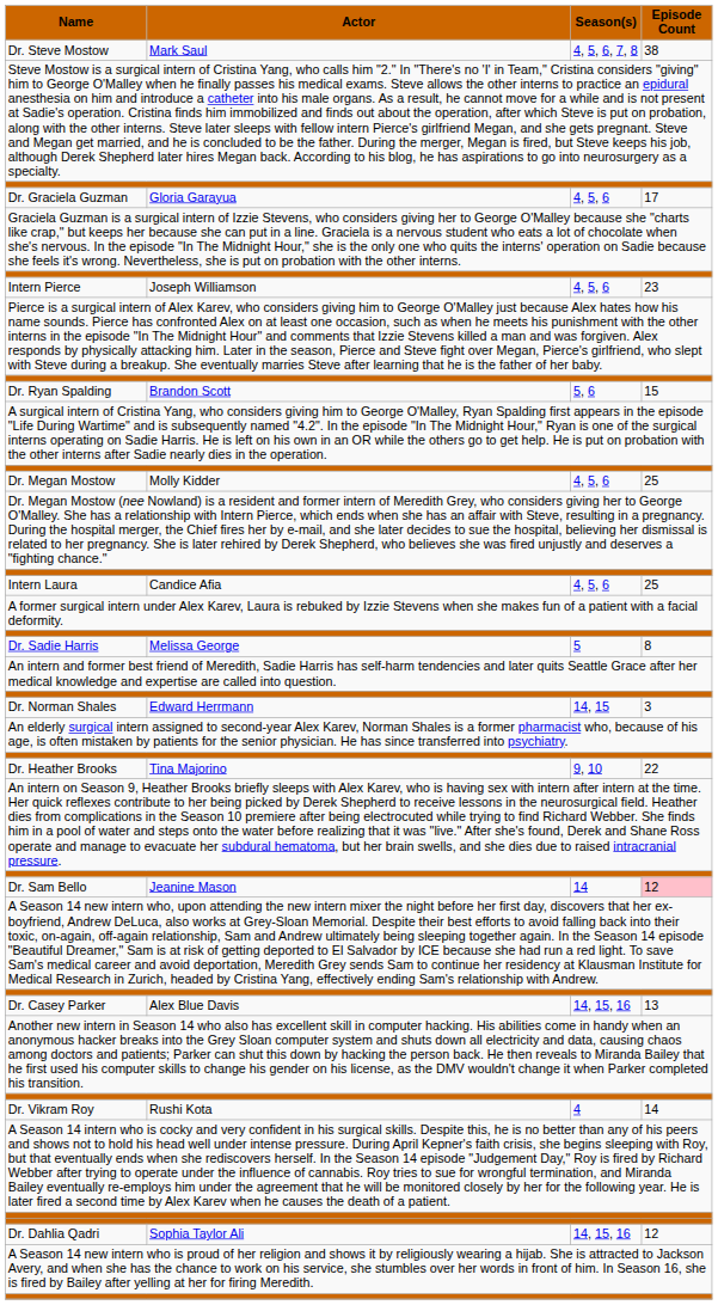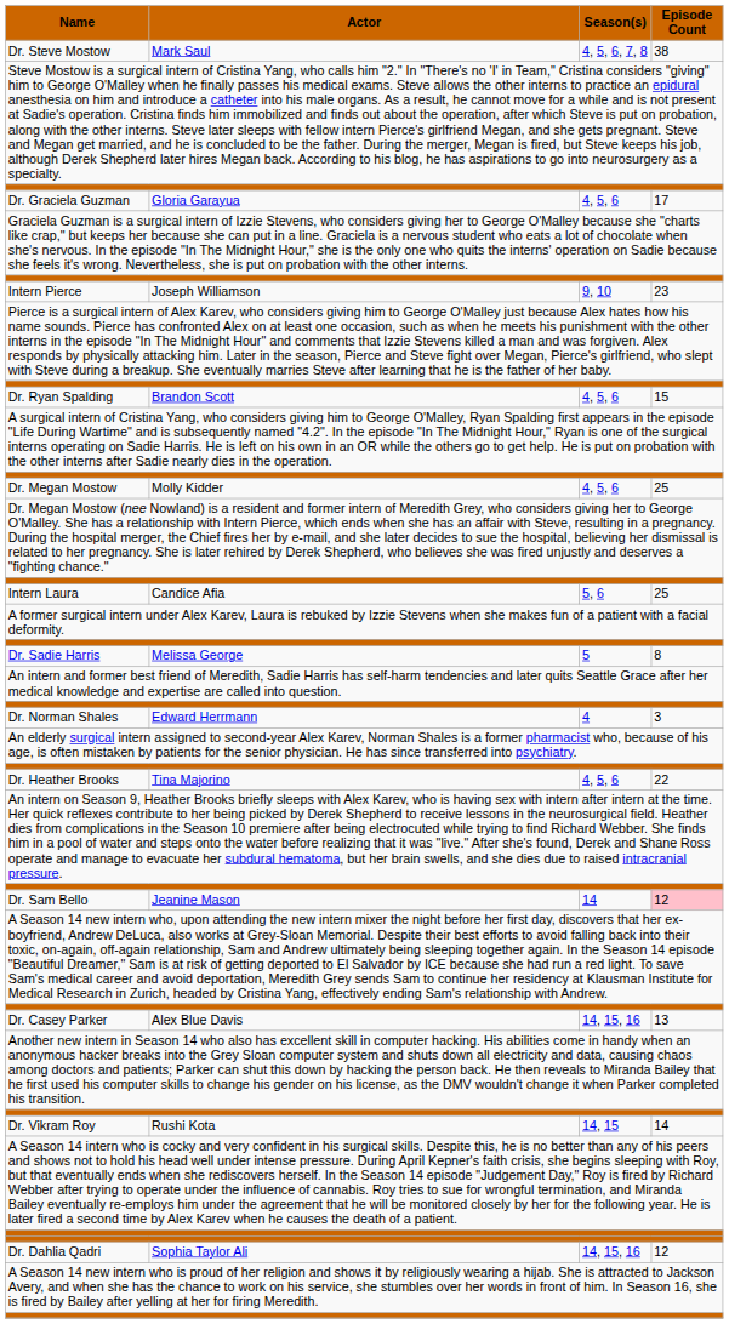Intern Pierce | Season(s): 4, 5, 6 -> 9, 10
Dr. Ryan Spalding | Season(s): 5, 6 -> 4, 5, 6
Intern Laura | Season(s): 4, 5, 6 -> 5, 6
Dr. Norman Shales | Season(s): 14, 15 -> 4
Dr. Heather Brooks | Season(s): 9, 10 -> 4, 5, 6
Dr. Vikram Roy | Season(s): 4 -> 14, 15
